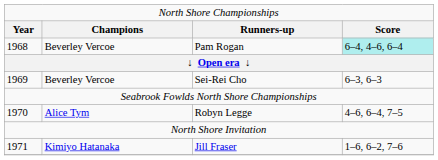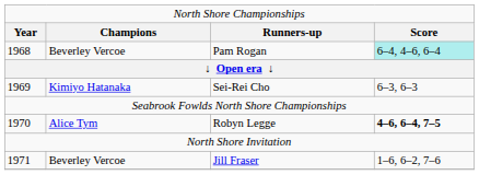Sei-Rei Cho | column 2: Beverley Vercoe -> Kimiyo Hatanaka
Robyn Legge | column 4: normal -> bold
Jill Fraser | column 2: Kimiyo Hatanaka -> Beverley Vercoe
